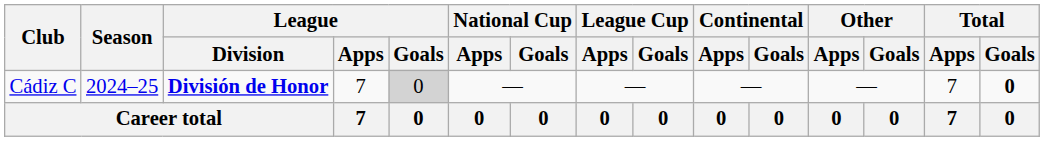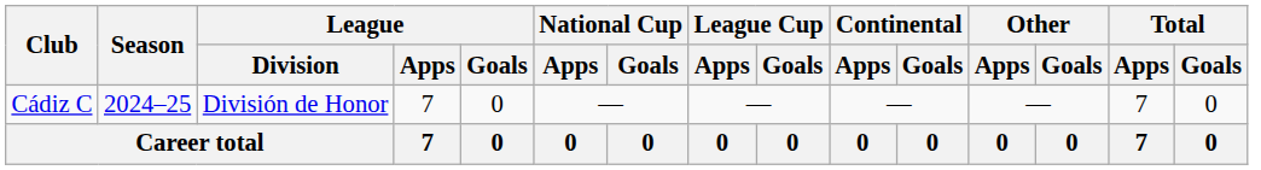Cádiz C | League / Division: bold -> normal
Cádiz C | League / Goals: lightgrey background -> no background
Cádiz C | Total / Goals: bold -> normal
